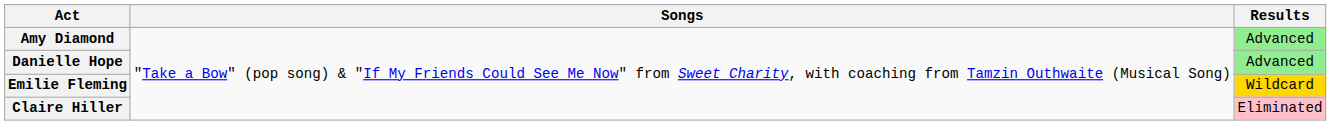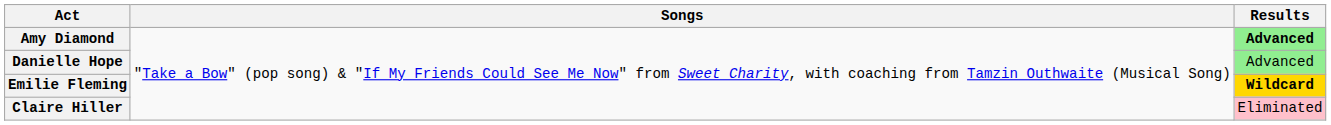Amy Diamond | Results: normal -> bold
Emilie Fleming | Results: normal -> bold
